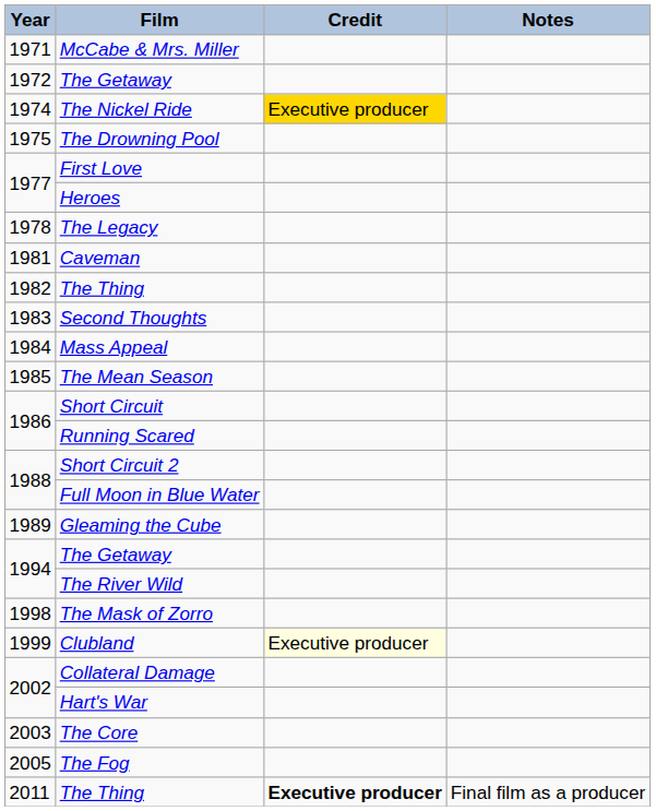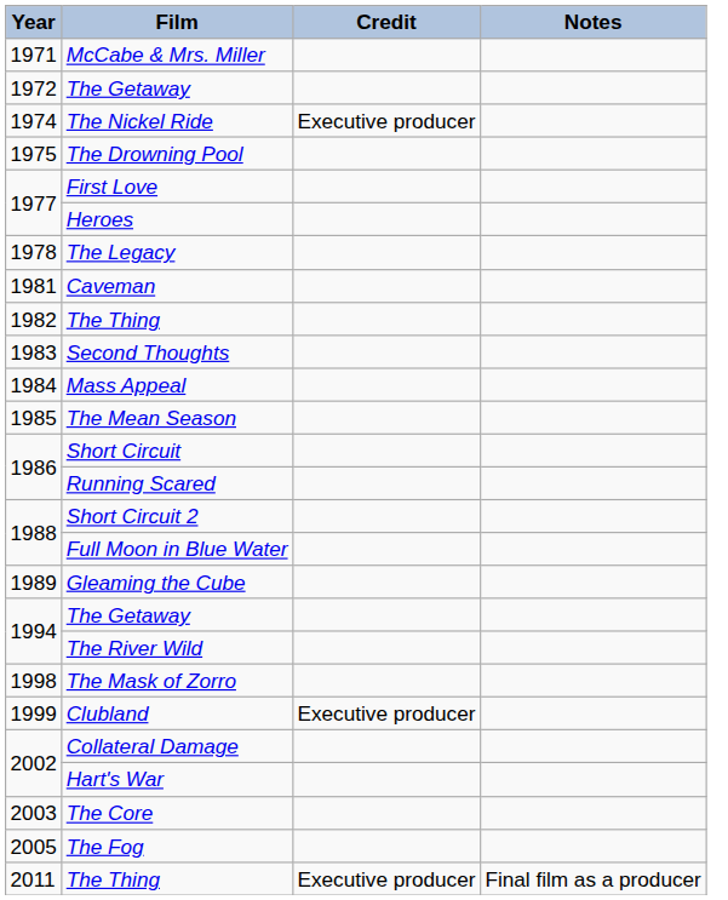The Nickel Ride | Credit: gold background -> no background
Clubland | Credit: lightyellow background -> no background
2011 / The Thing | Credit: bold -> normal
